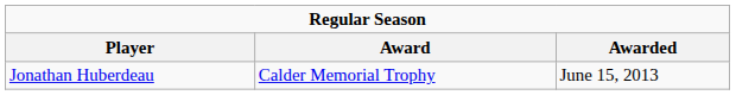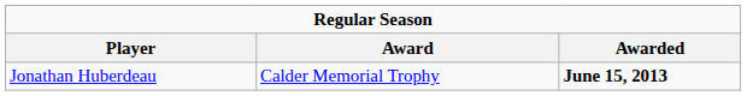Jonathan Huberdeau | Awarded: normal -> bold
